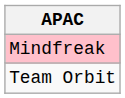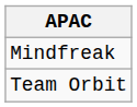row 2 | column 1: pink background -> no background
